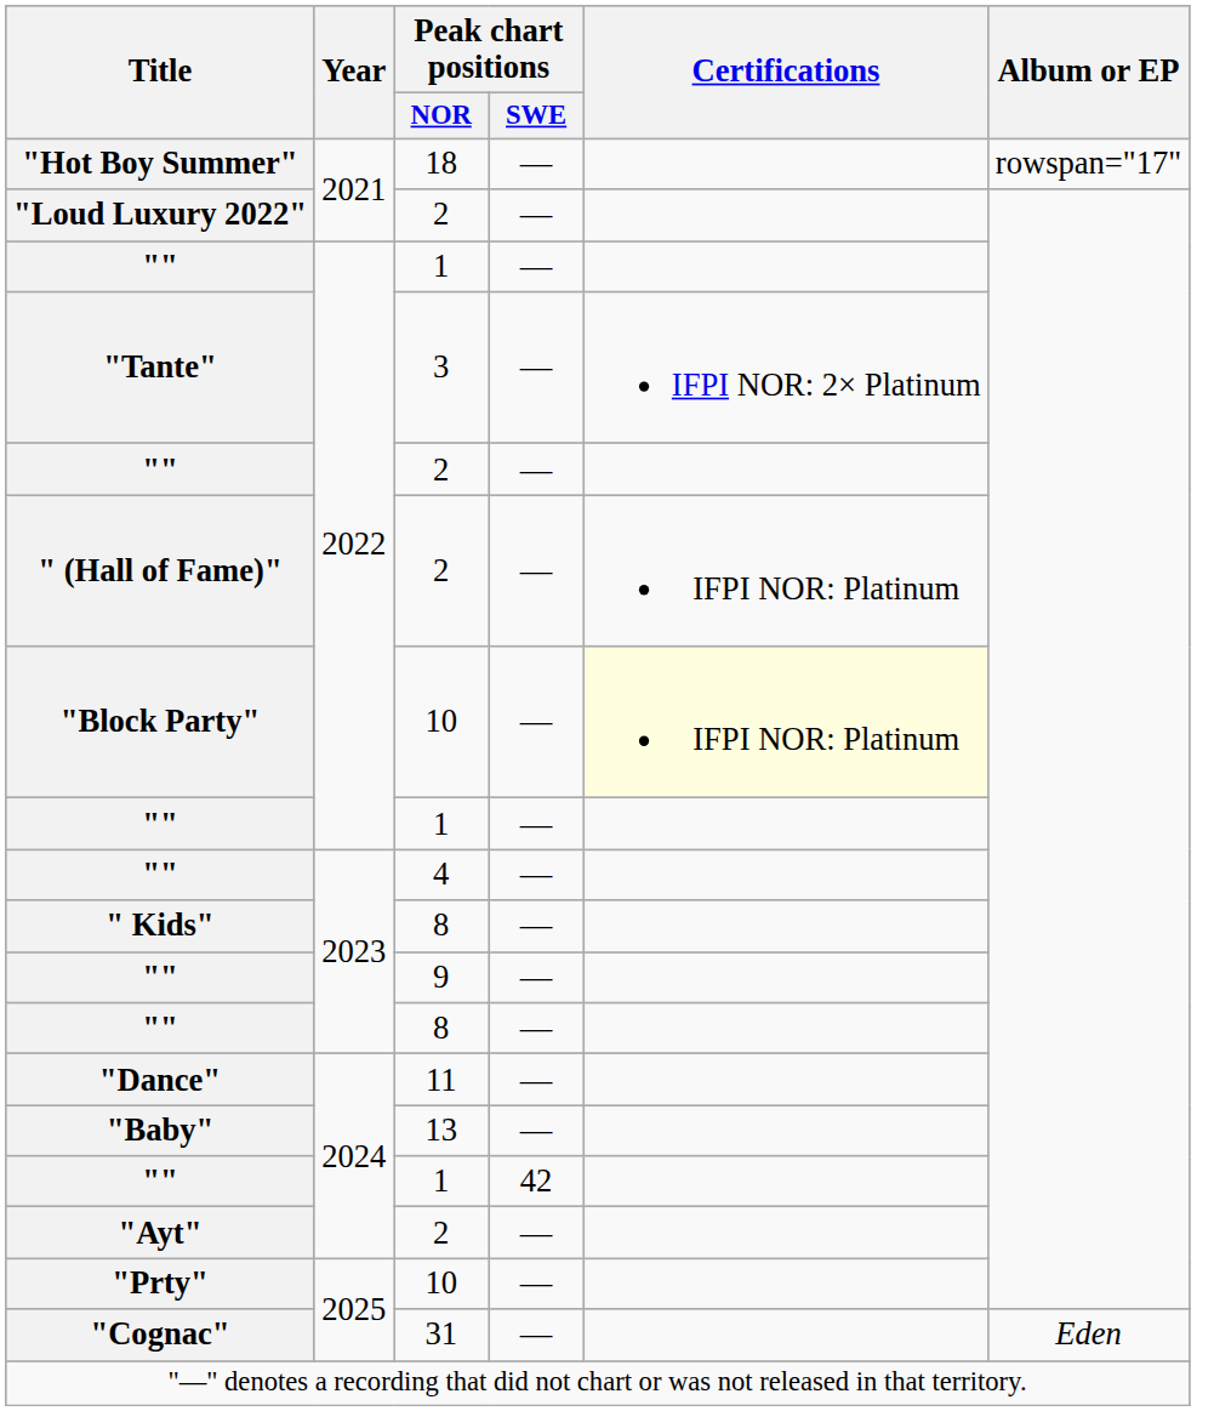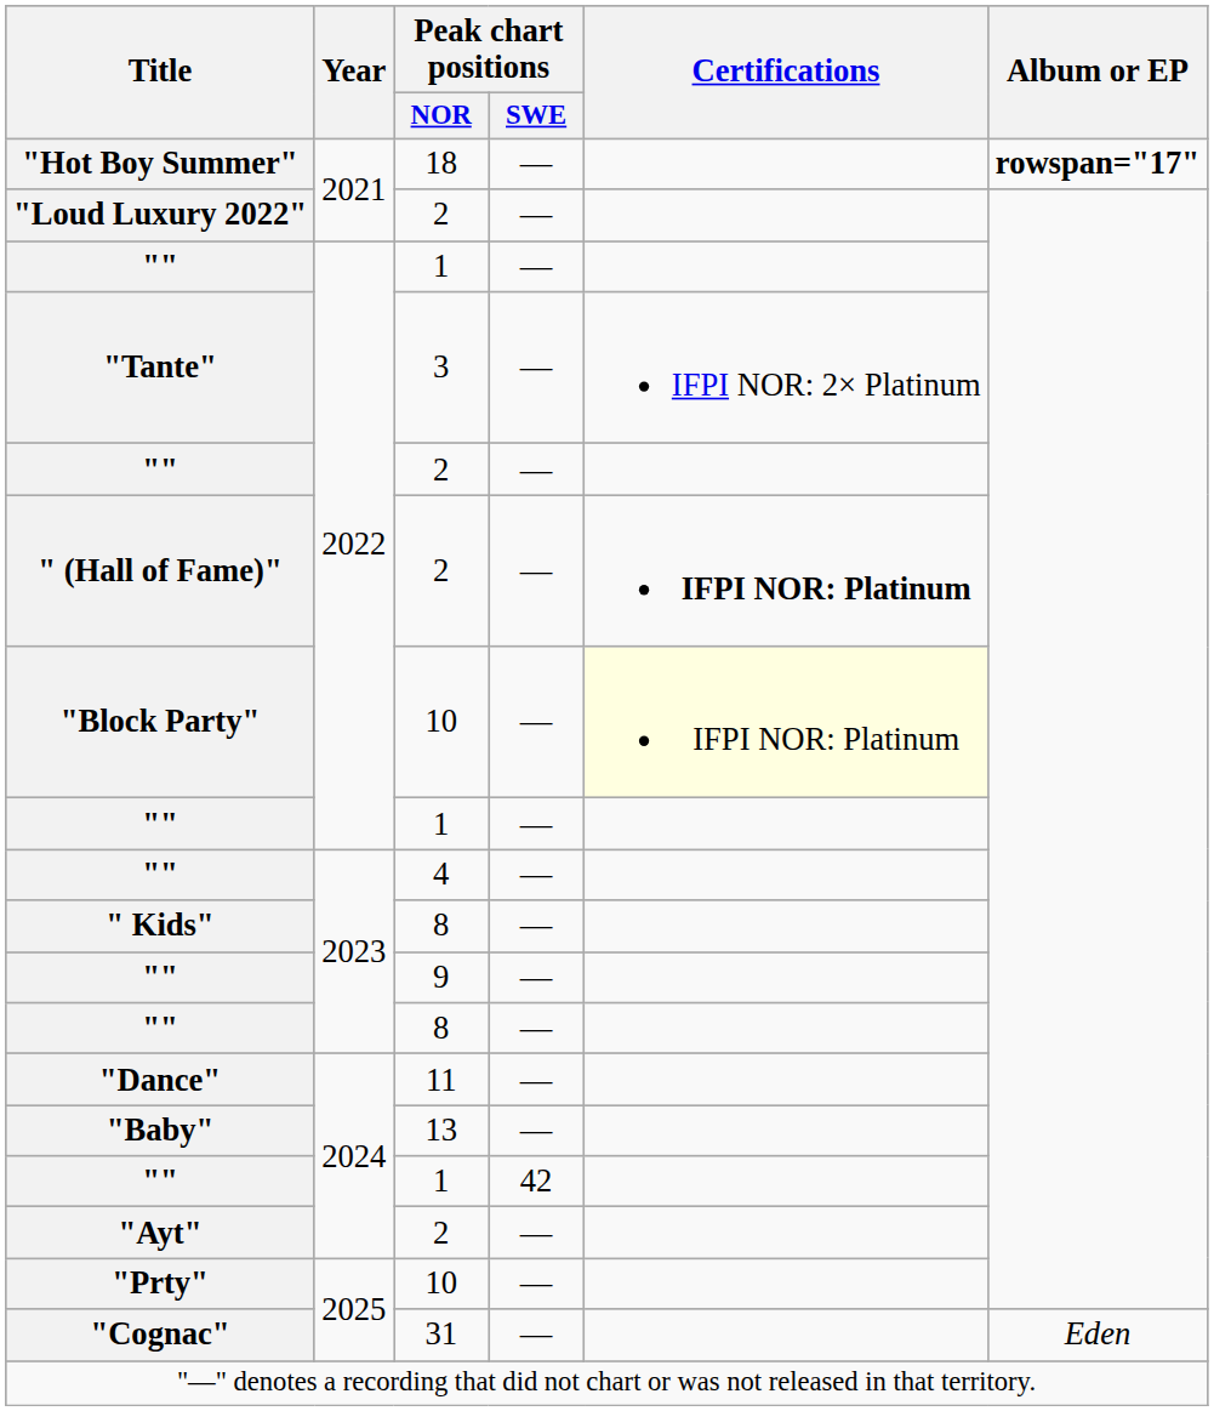"Hot Boy Summer" | Album or EP: normal -> bold
" (Hall of Fame)" | Certifications: normal -> bold
